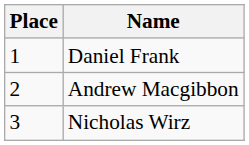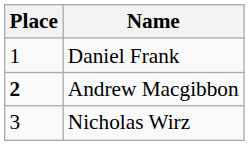Andrew Macgibbon | Place: normal -> bold
